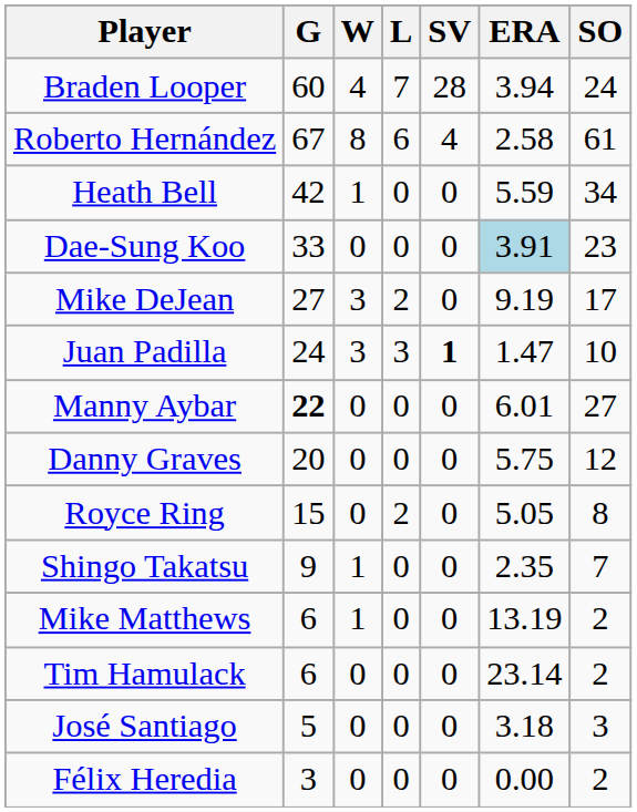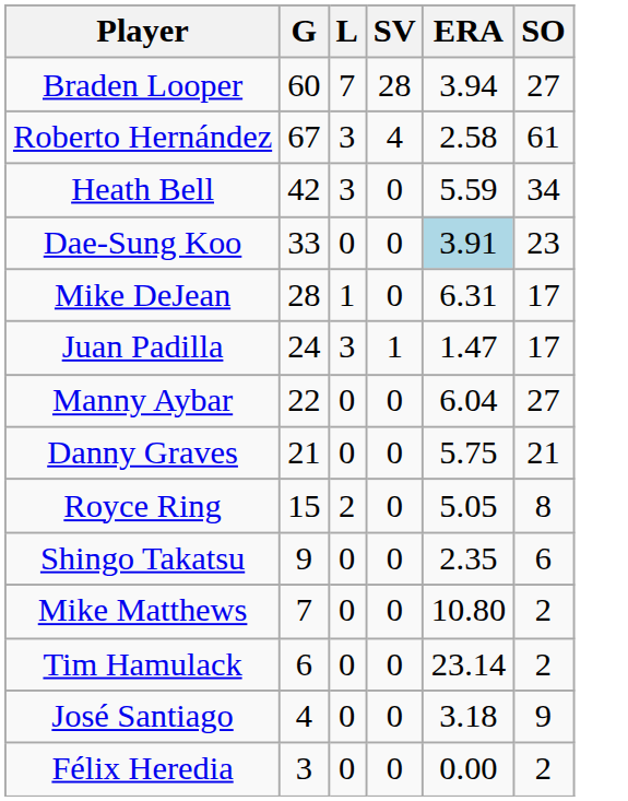- column: W | 4 | 8 | 1 | 0 | 3 | 3 | 0 | 0 | 0 | 1 | 1 | 0 | 0 | 0
Braden Looper | SO: 24 -> 27
Roberto Hernández | L: 6 -> 3
Heath Bell | L: 0 -> 3
Mike DeJean | G: 27 -> 28
Mike DeJean | L: 2 -> 1
Mike DeJean | ERA: 9.19 -> 6.31
Juan Padilla | SV: bold -> normal
Juan Padilla | SO: 10 -> 17
Manny Aybar | G: bold -> normal
Manny Aybar | ERA: 6.01 -> 6.04
Danny Graves | G: 20 -> 21
Danny Graves | SO: 12 -> 21
Shingo Takatsu | SO: 7 -> 6
Mike Matthews | G: 6 -> 7
Mike Matthews | ERA: 13.19 -> 10.80
José Santiago | G: 5 -> 4
José Santiago | SO: 3 -> 9
